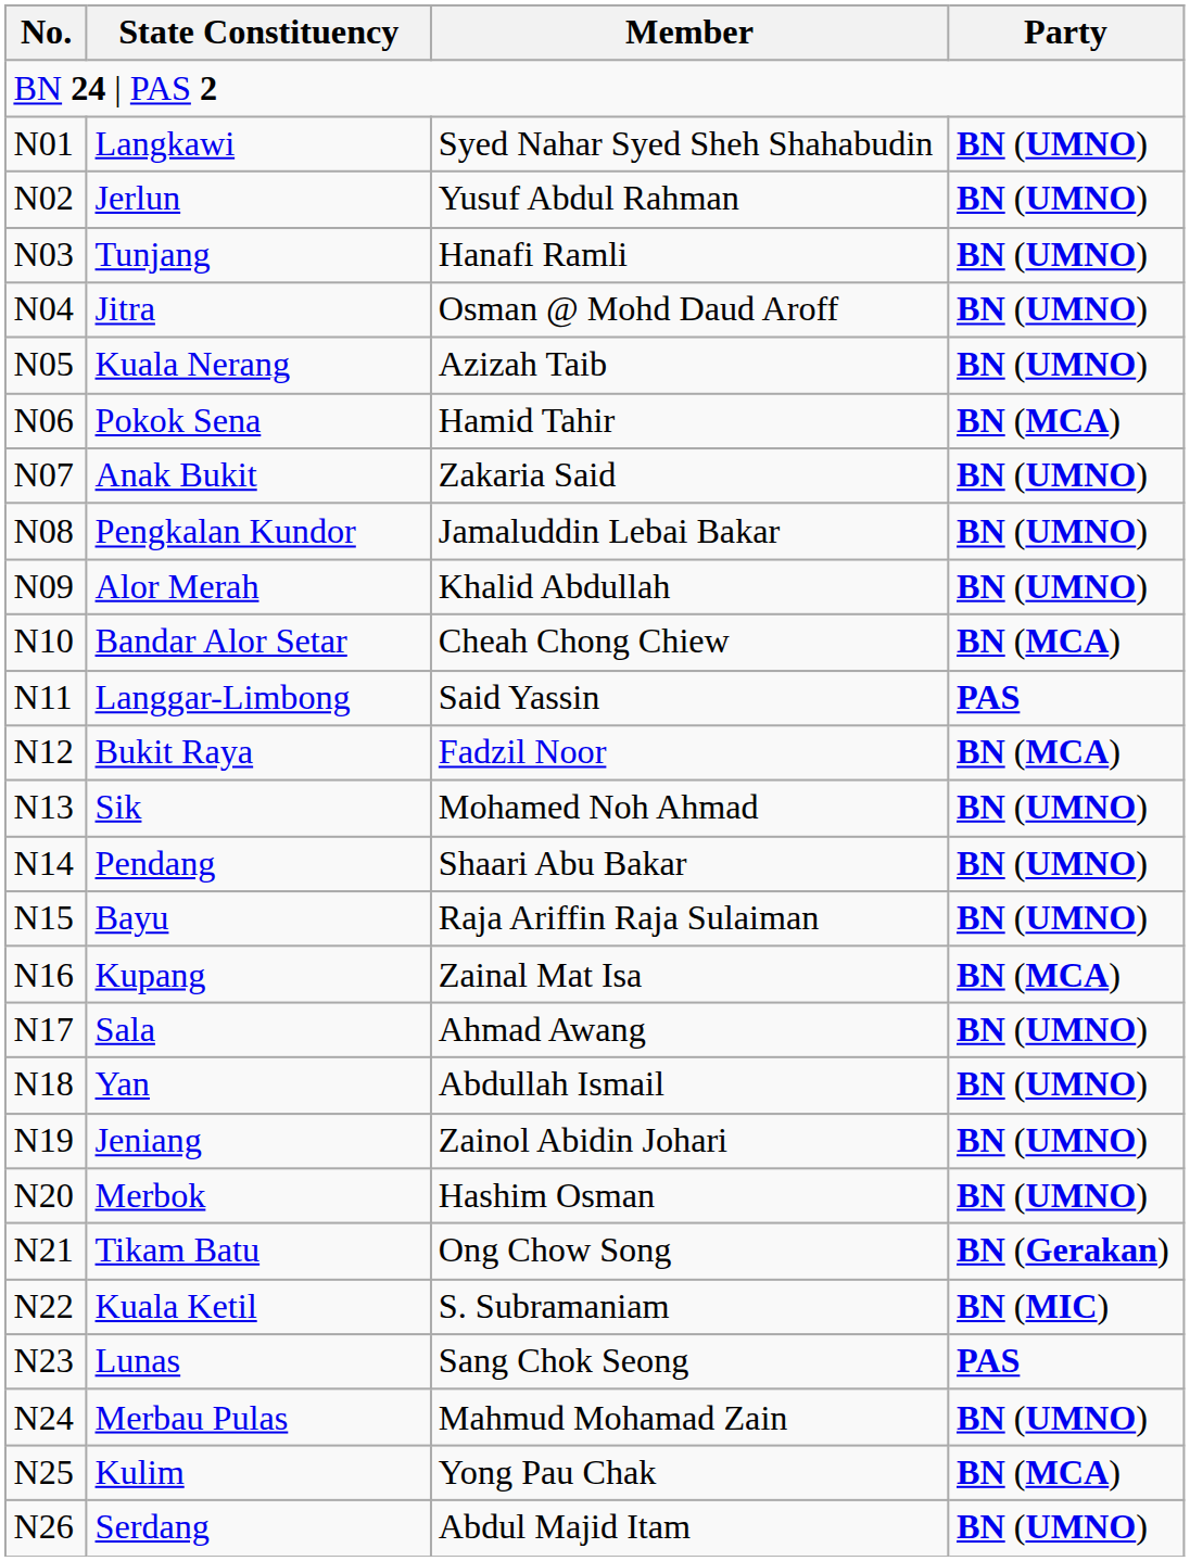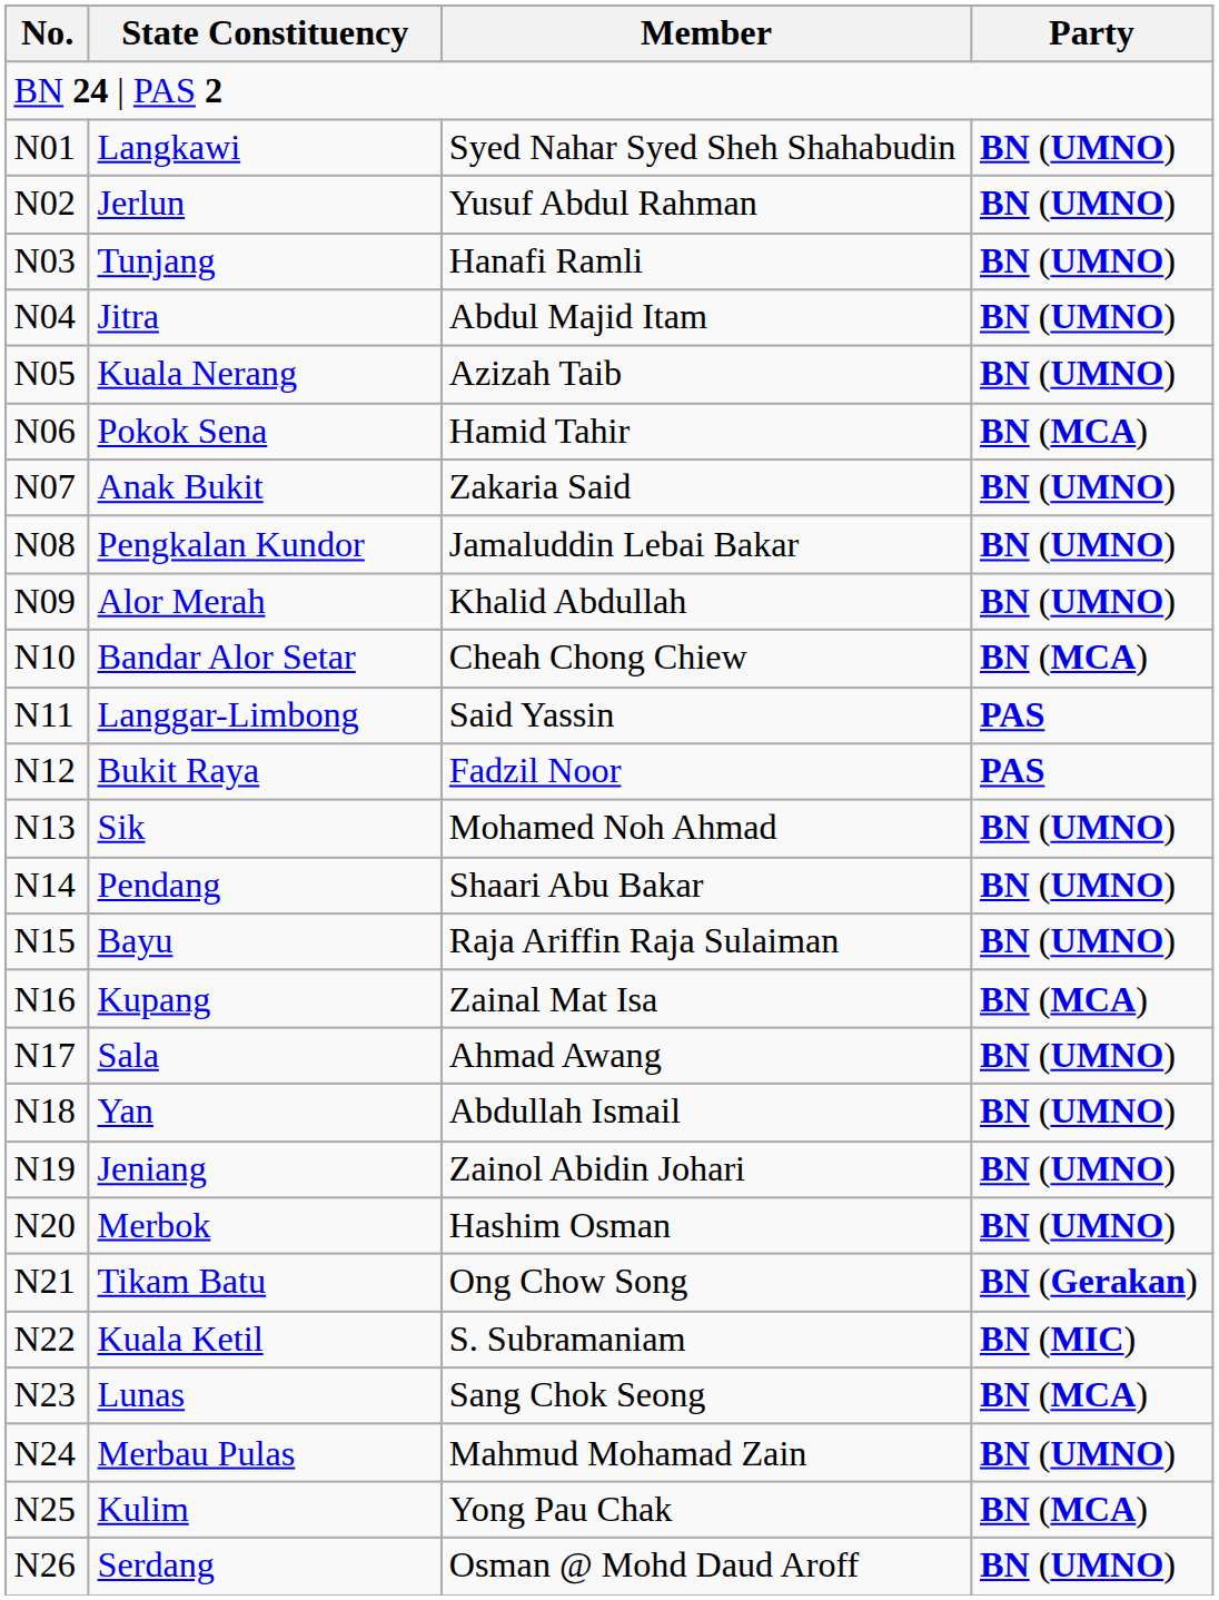Jitra | Member: Osman @ Mohd Daud Aroff -> Abdul Majid Itam
Bukit Raya | Party: BN (MCA) -> PAS
Lunas | Party: PAS -> BN (MCA)
Serdang | Member: Abdul Majid Itam -> Osman @ Mohd Daud Aroff
